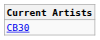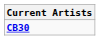row 2 | column 1: normal -> bold
